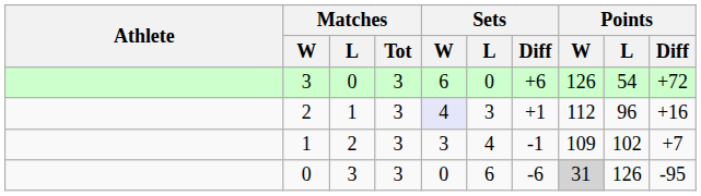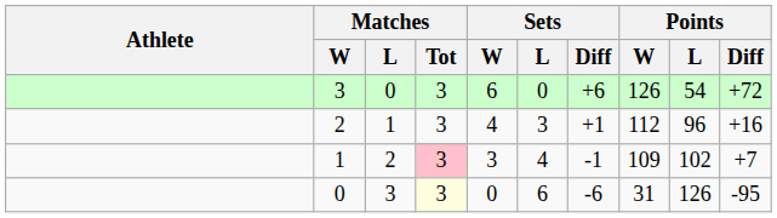row 4 | Sets / W: lavender background -> no background
row 5 | Matches / Tot: no background -> pink background
row 6 | Matches / Tot: no background -> lightyellow background
row 6 | Points / W: lightgrey background -> no background
